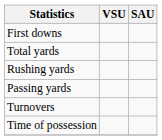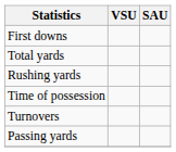rows swapped: Passing yards <-> Time of possession
